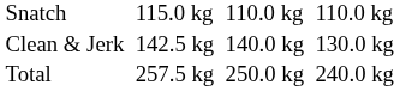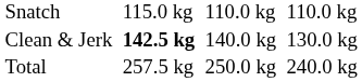Clean & Jerk | column 2: normal -> bold
